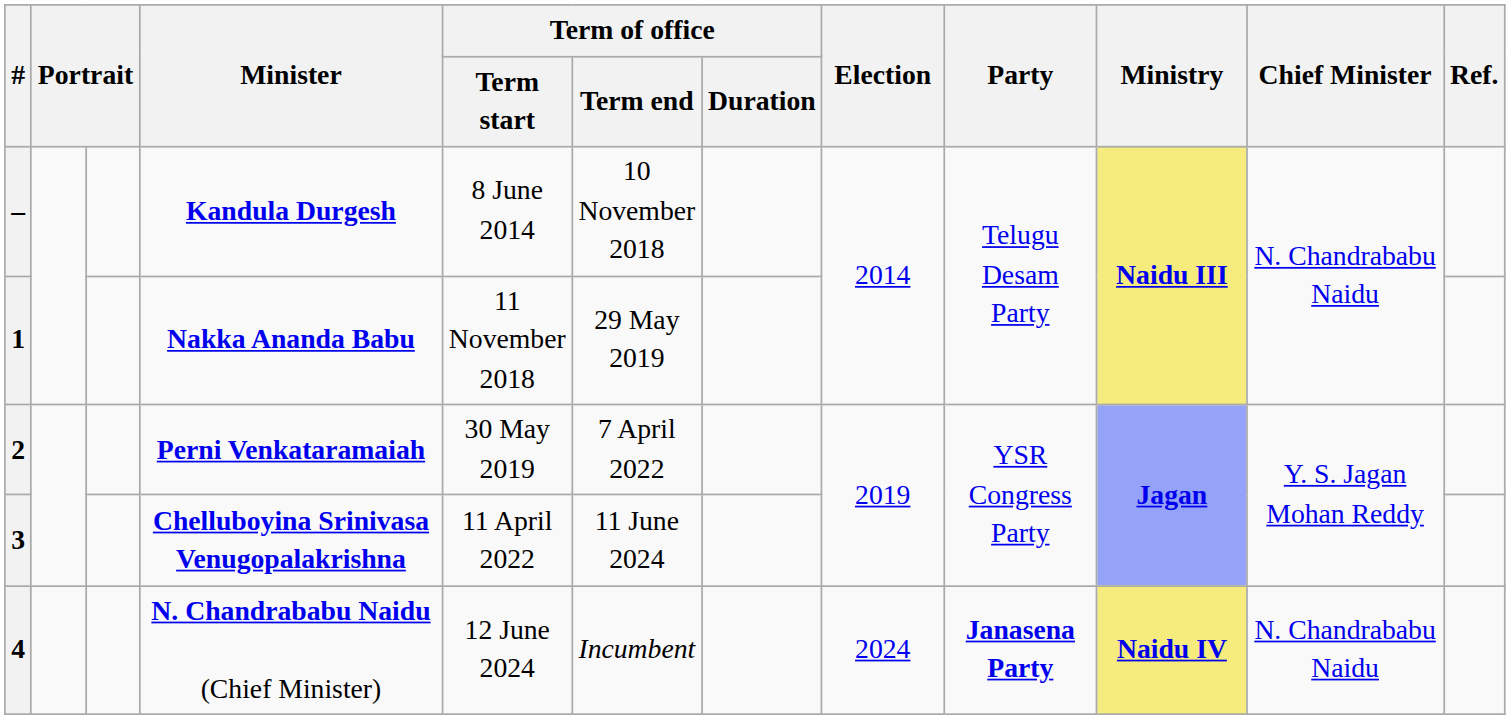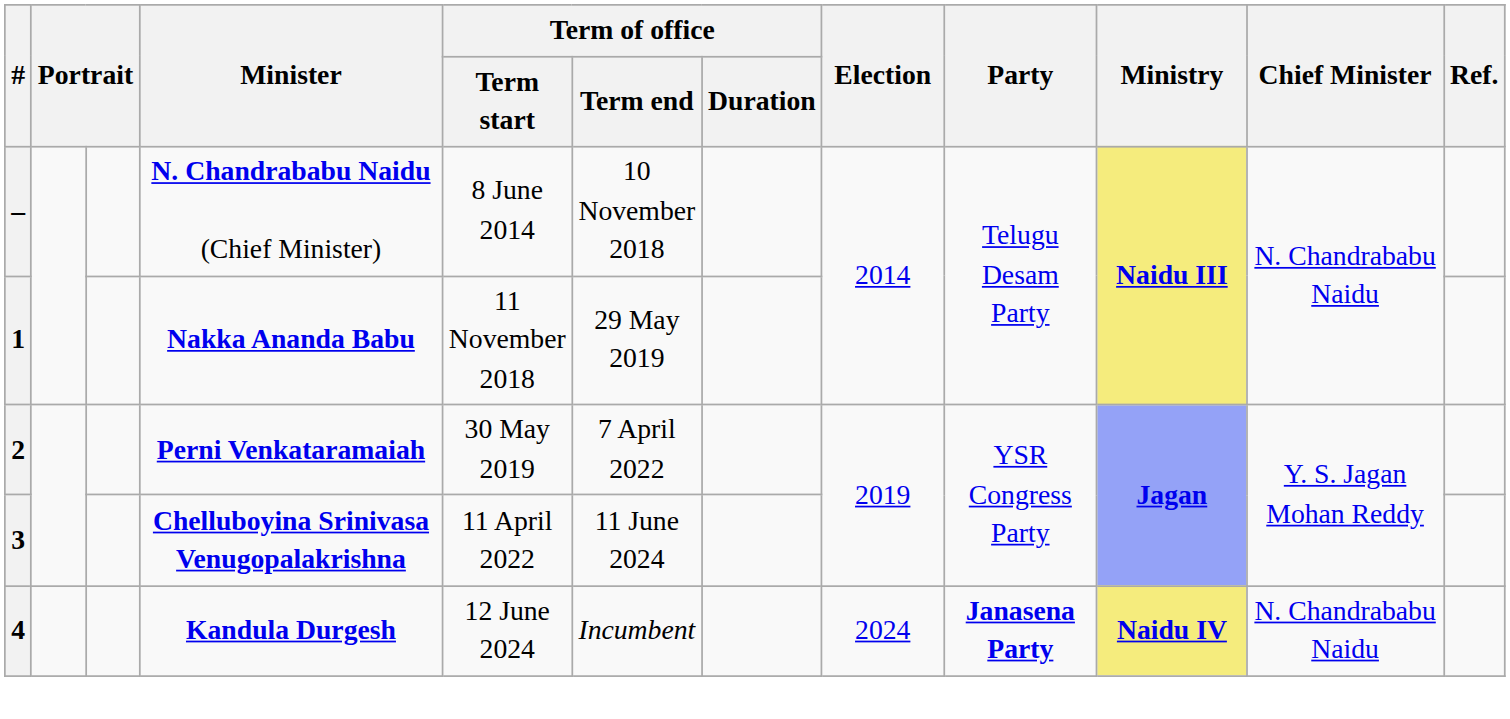– | Minister: Kandula Durgesh -> N. Chandrababu Naidu (Chief Minister)
4 | Minister: N. Chandrababu Naidu (Chief Minister) -> Kandula Durgesh
